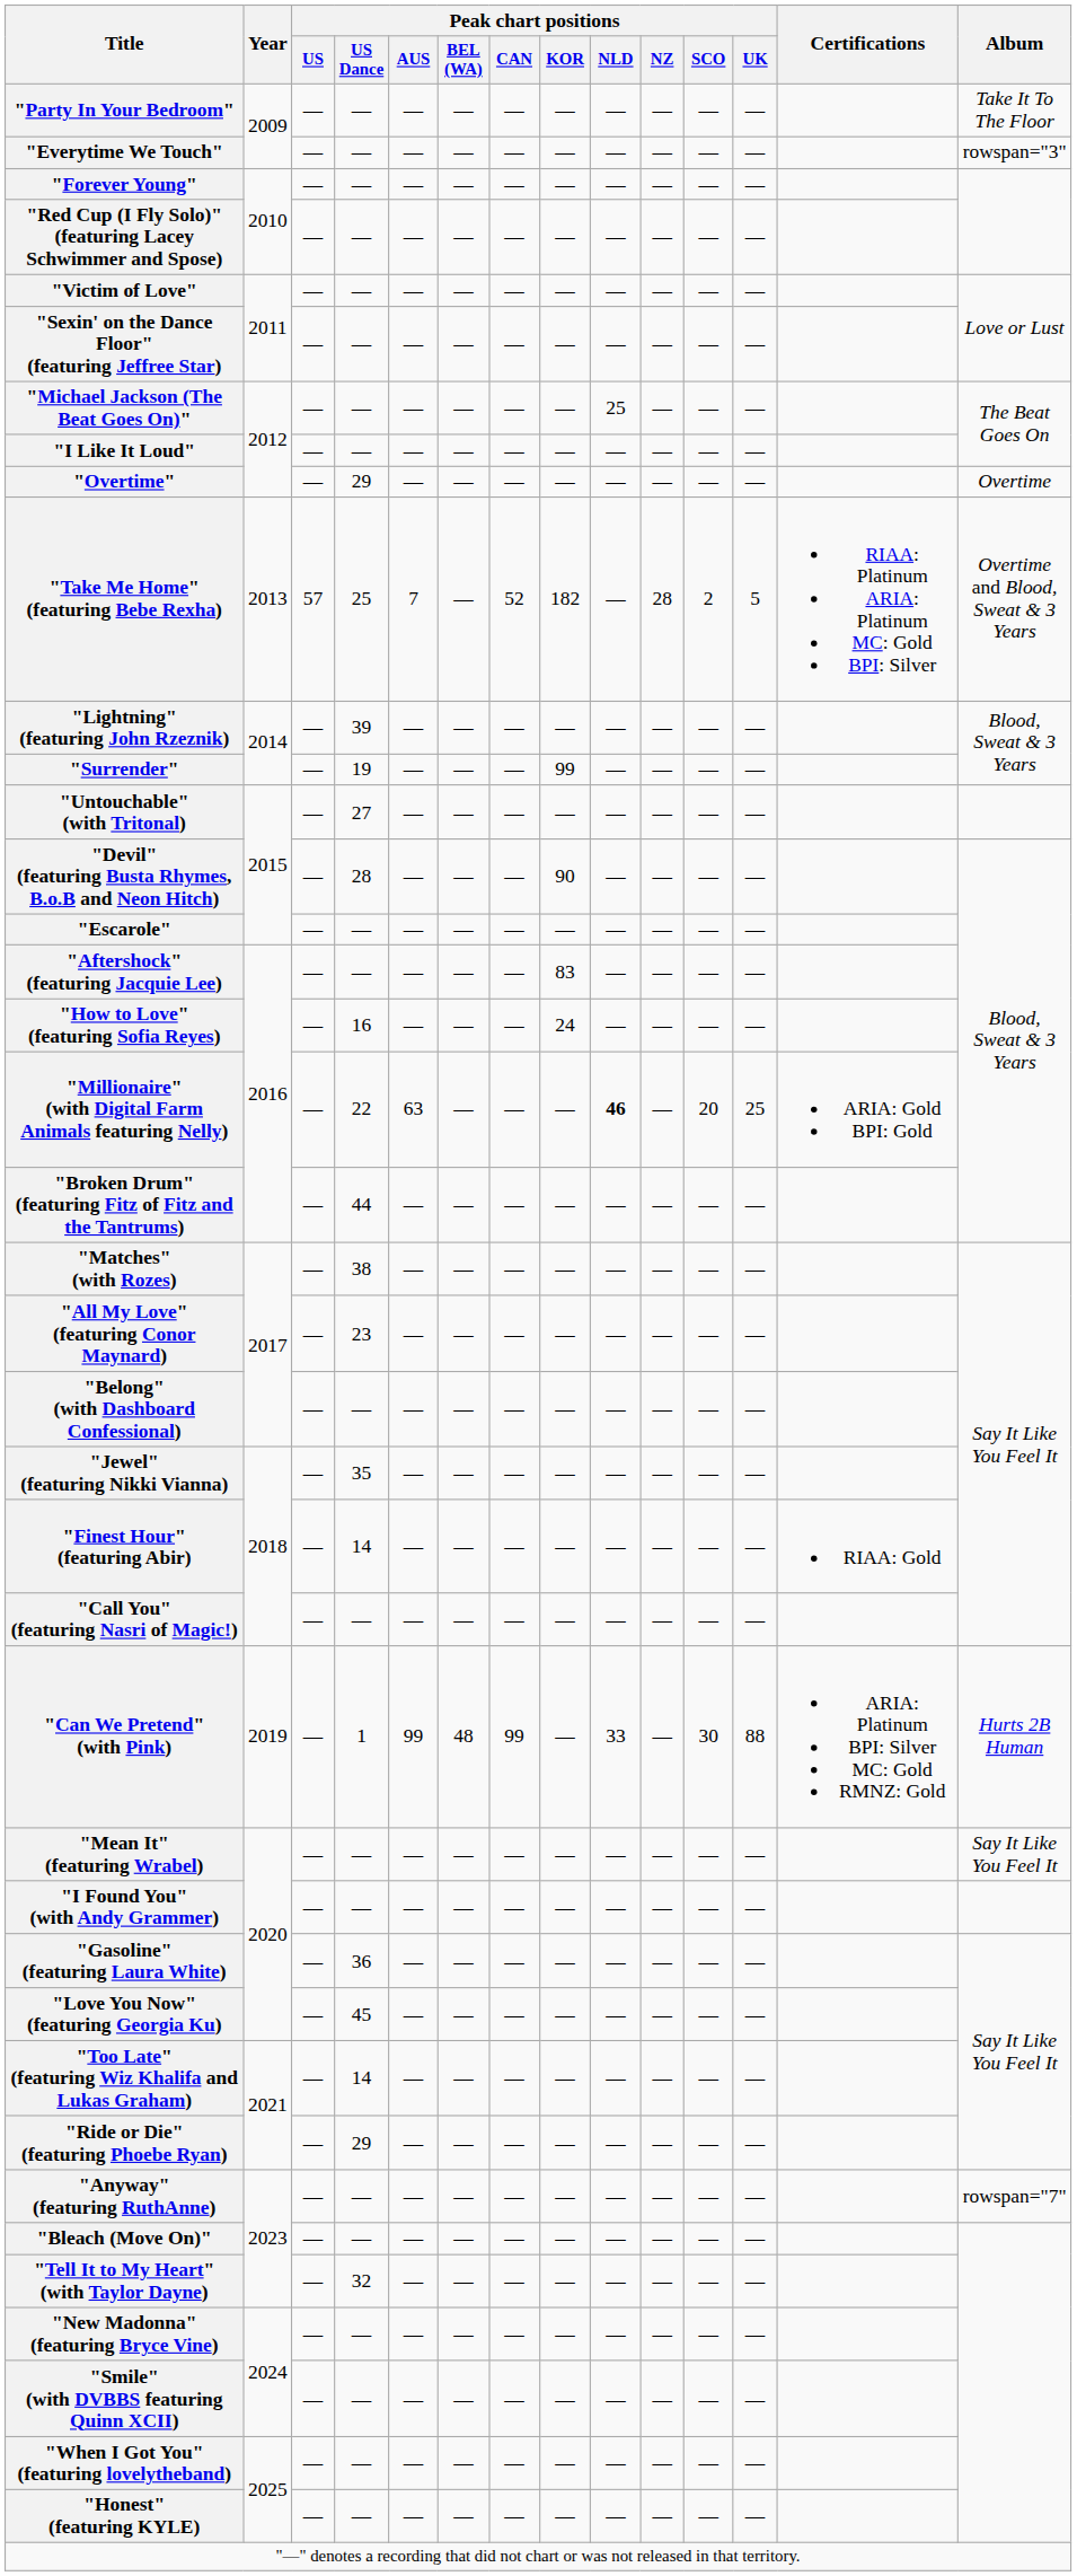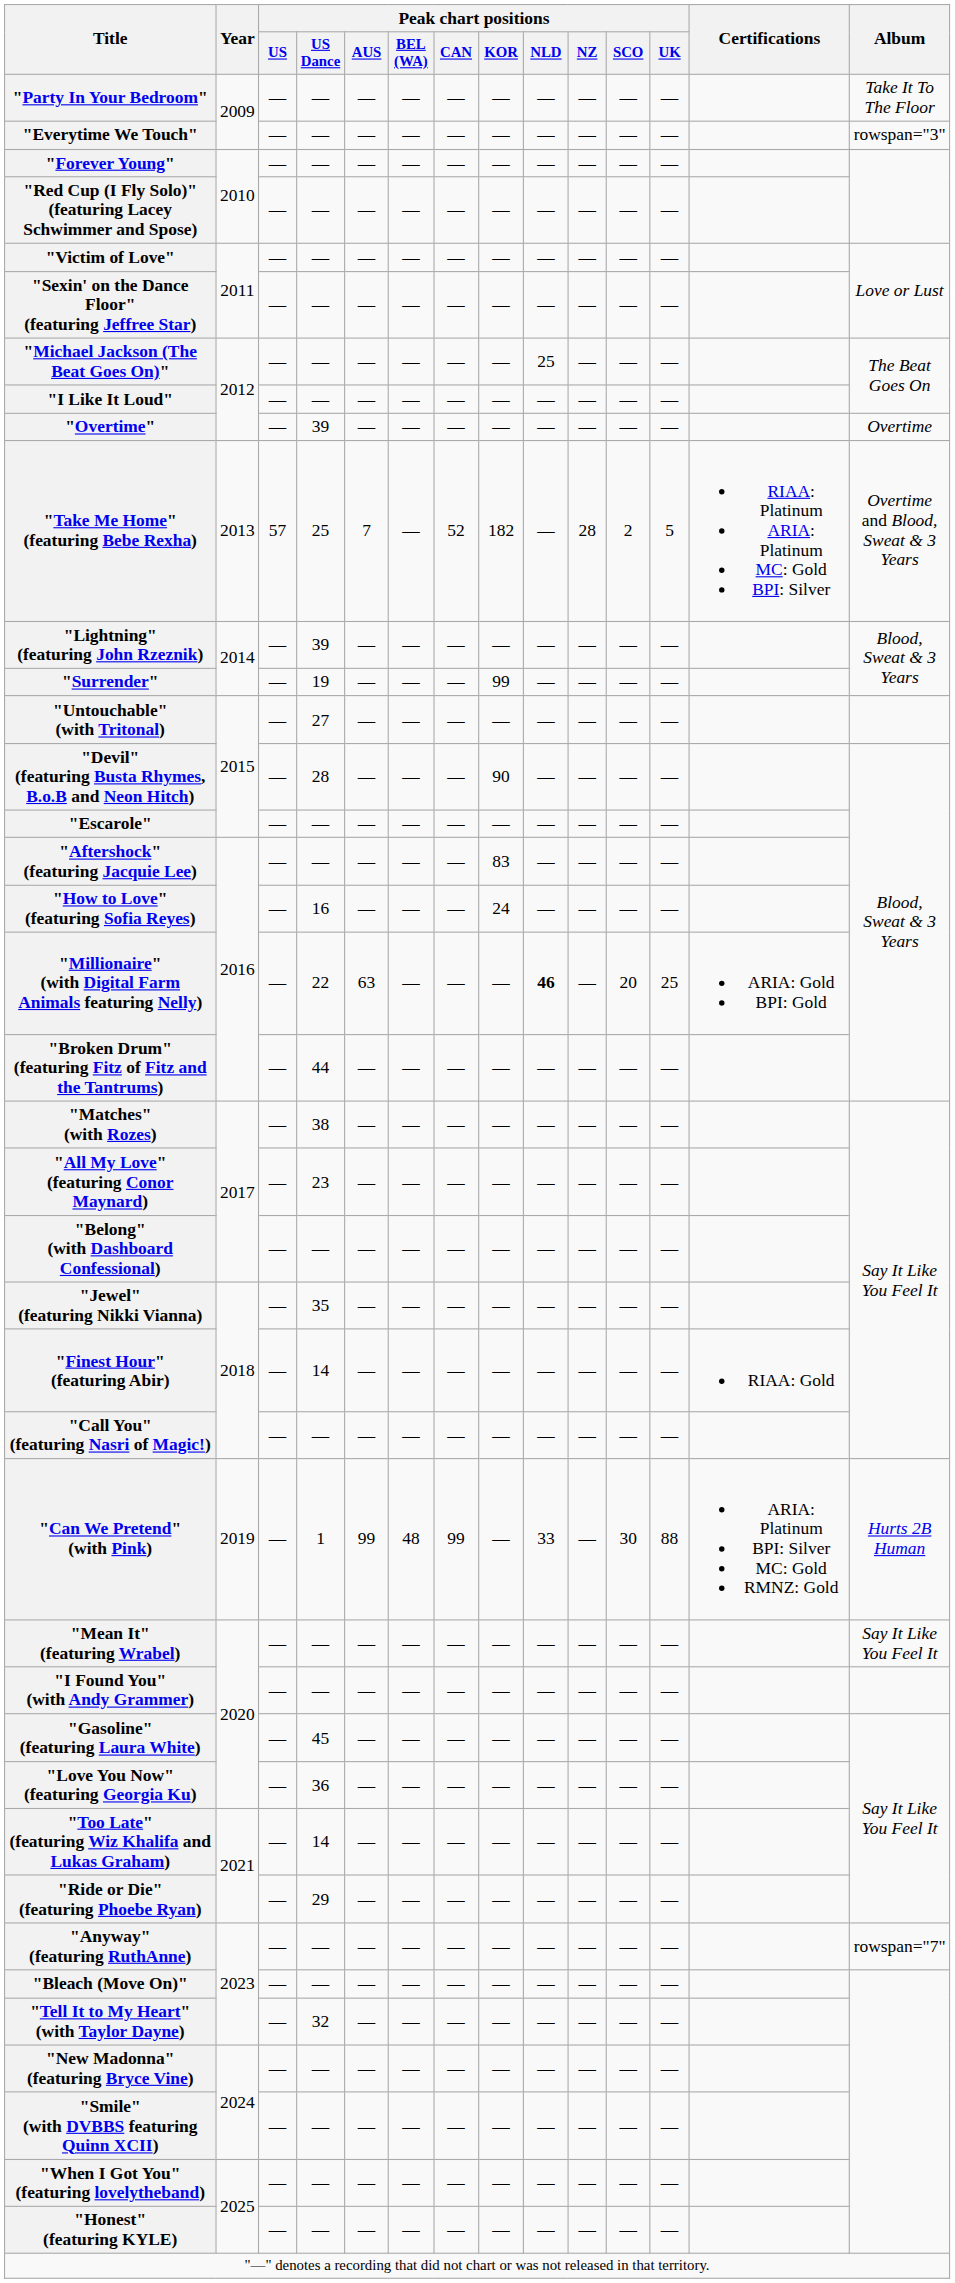"Overtime" | Peak chart positions / US Dance: 29 -> 39
"Gasoline" (featuring Laura White) | Peak chart positions / US Dance: 36 -> 45
"Love You Now" (featuring Georgia Ku) | Peak chart positions / US Dance: 45 -> 36
